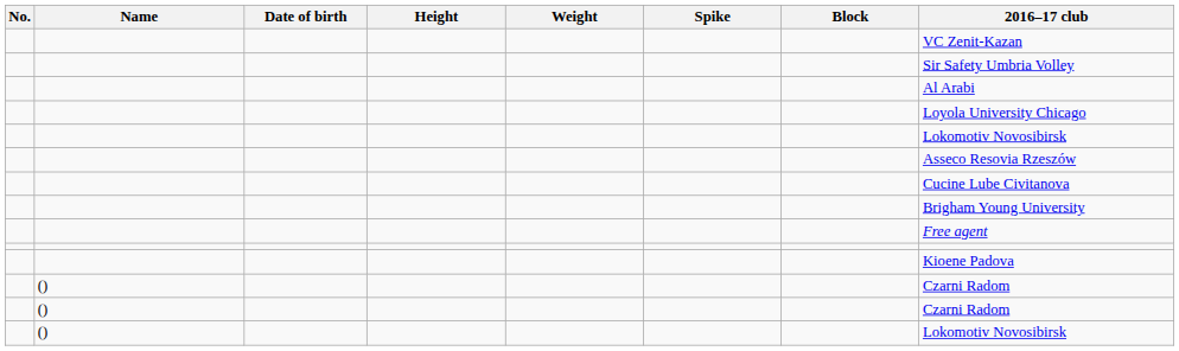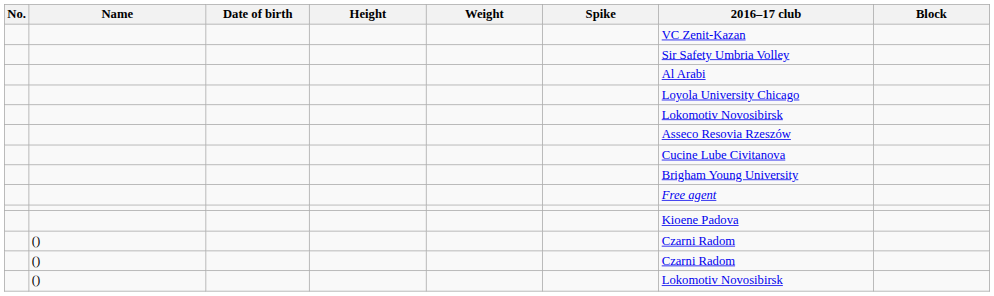columns swapped: Block <-> 2016–17 club
